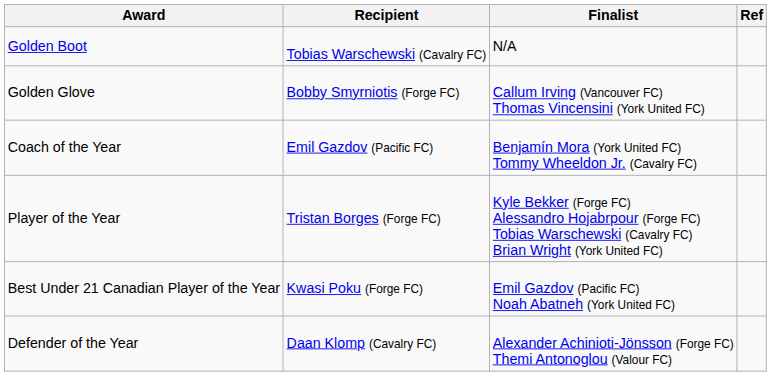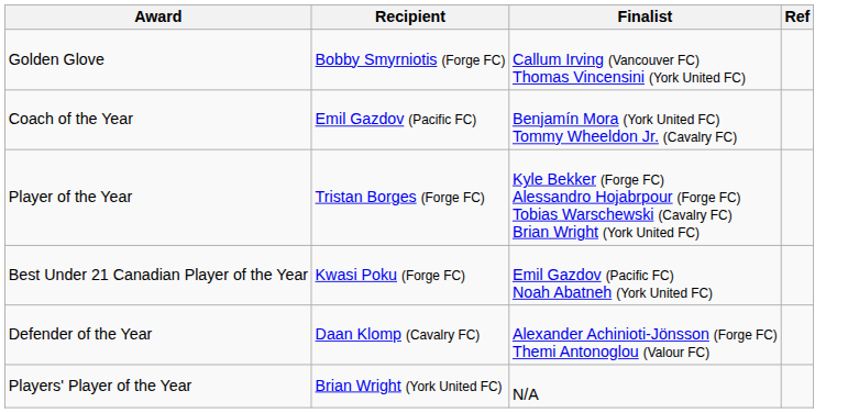- row: Golden Boot | Tobias Warschewski (Cavalry FC) | N/A
+ row: Players' Player of the Year | Brian Wright (York United FC) | N/A
